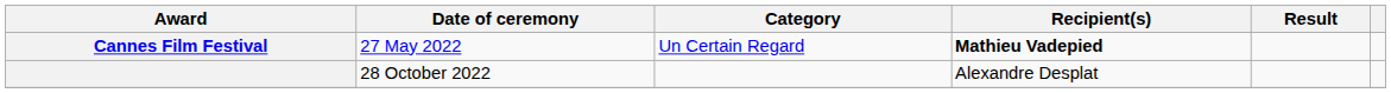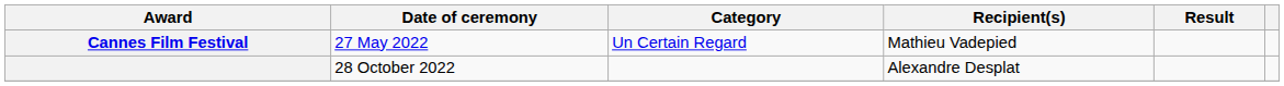Cannes Film Festival | Recipient(s): bold -> normal
